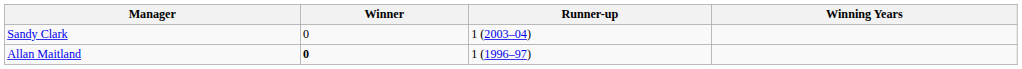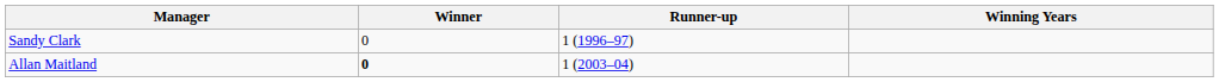Sandy Clark | Runner-up: 1 (2003–04) -> 1 (1996–97)
Allan Maitland | Runner-up: 1 (1996–97) -> 1 (2003–04)
